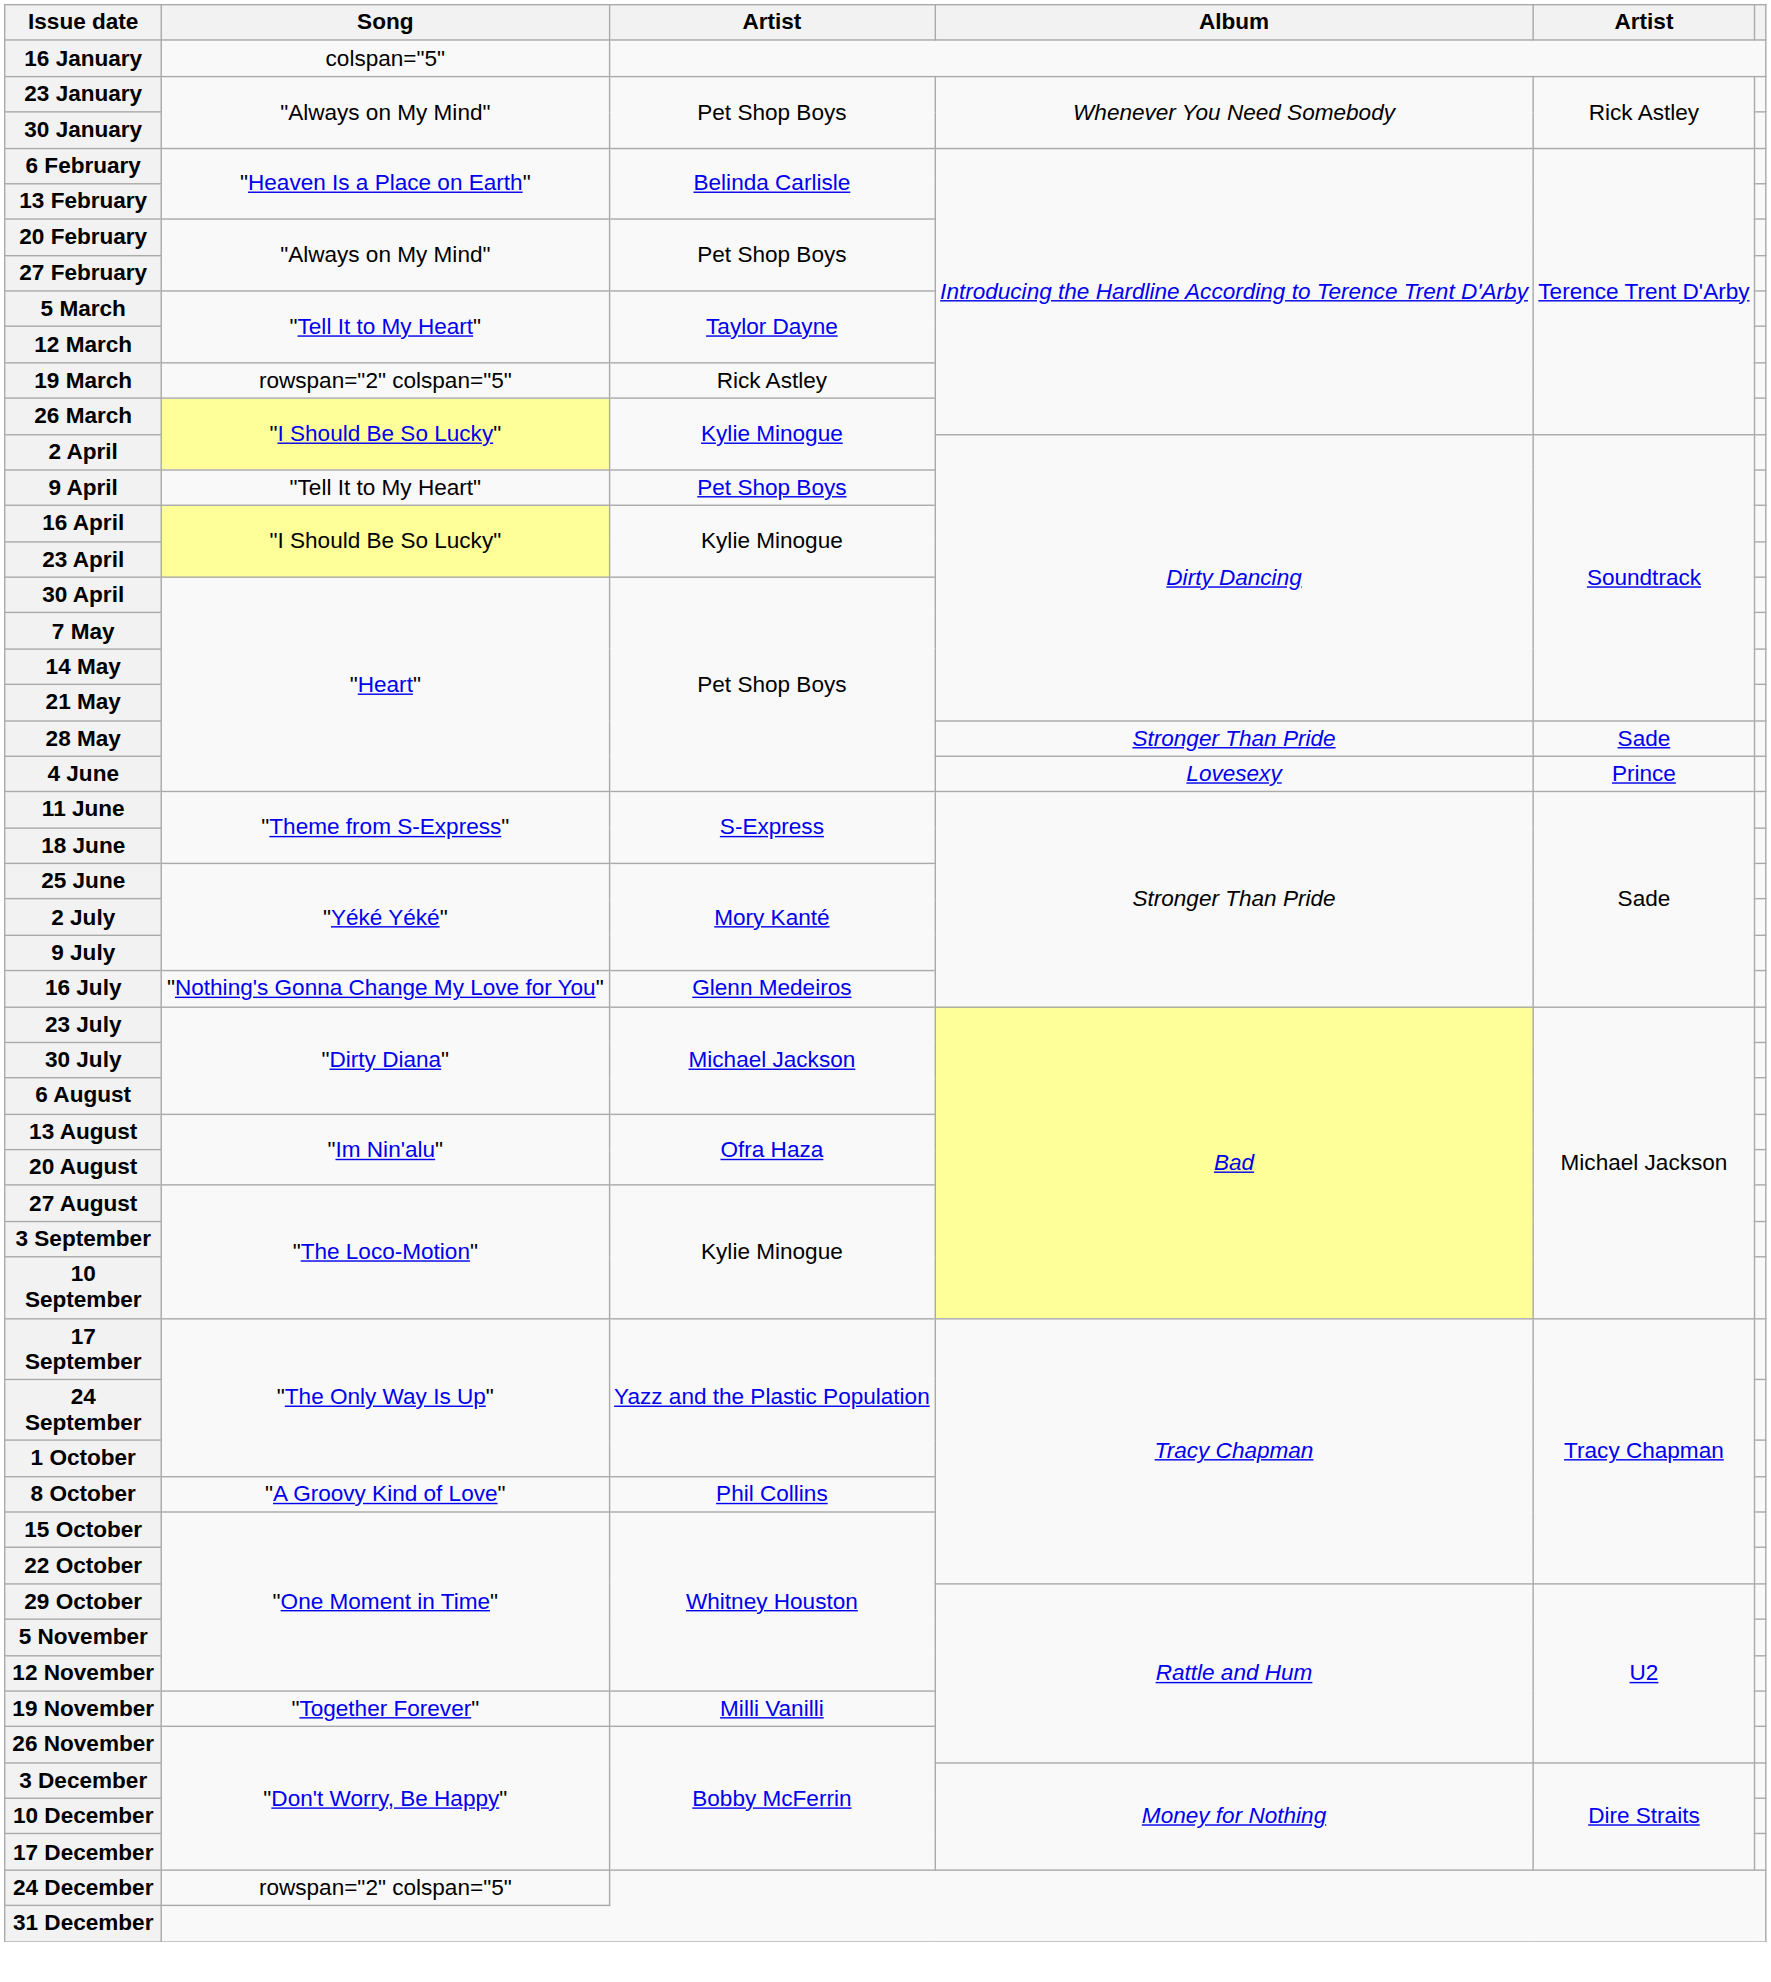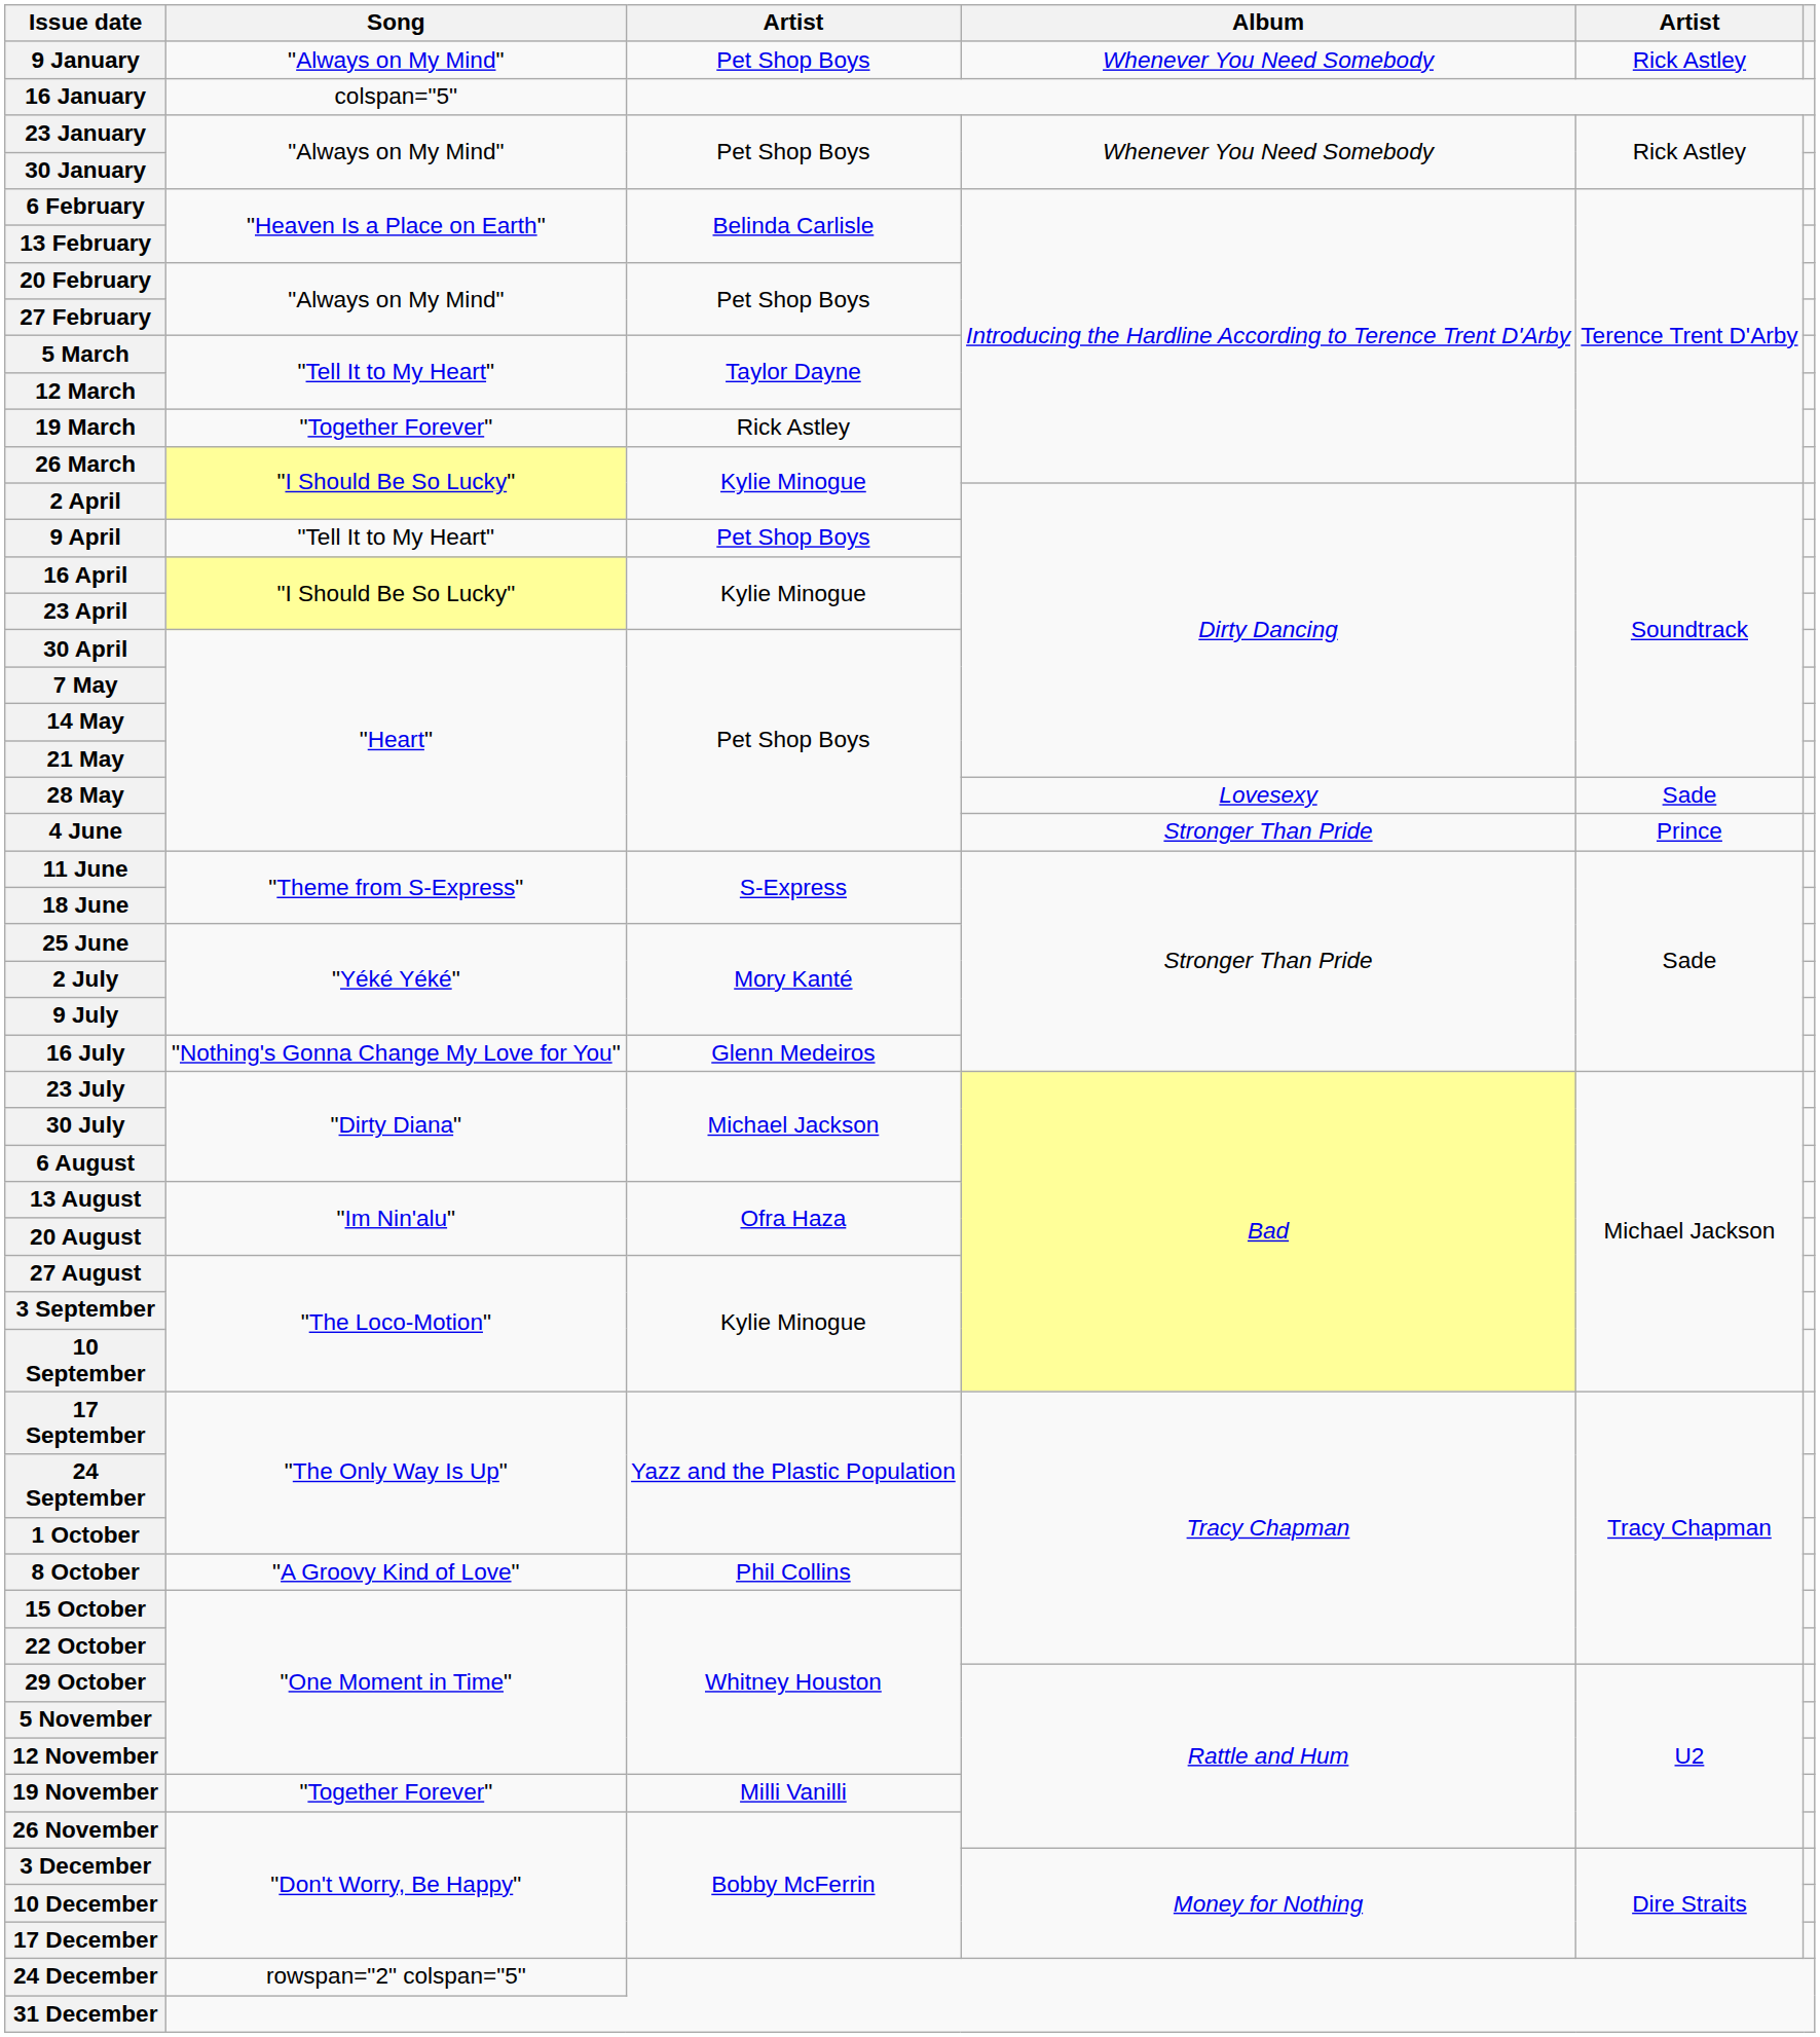+ row: 9 January | "Always on My Mind" | Pet Shop Boys | Whenever You Need Somebody | Rick Astley
19 March | Song: rowspan="2" colspan="5" -> "Together Forever"
28 May | Album: Stronger Than Pride -> Lovesexy
4 June | Album: Lovesexy -> Stronger Than Pride
